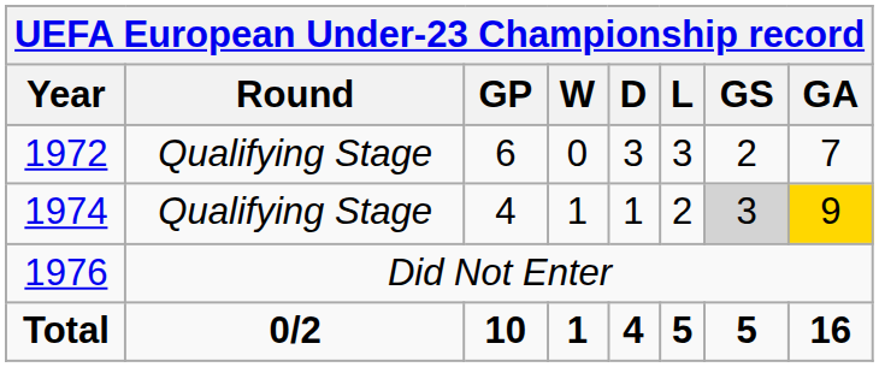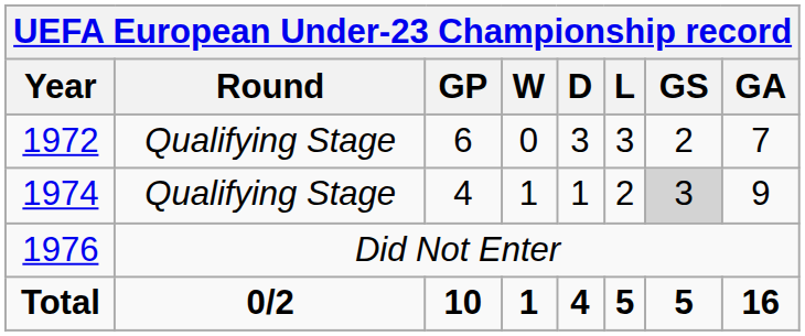1974 | GA: gold background -> no background
